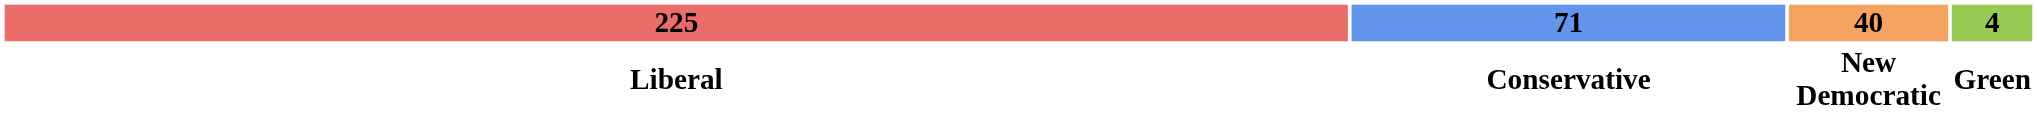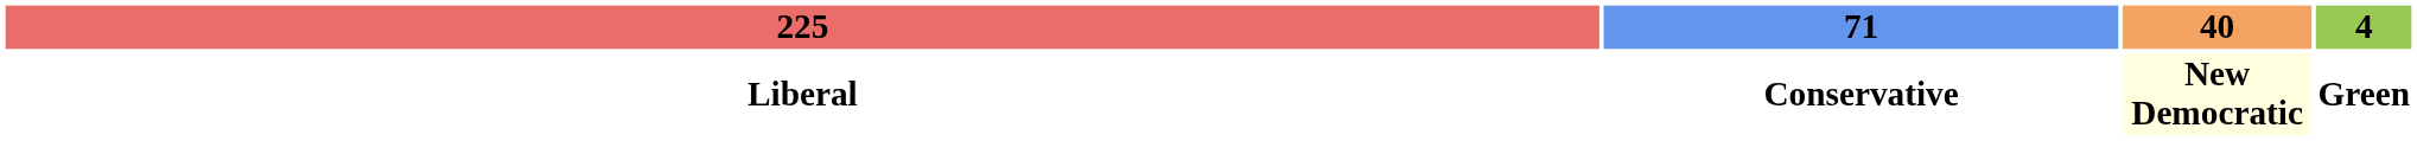Liberal | column 3: no background -> lightyellow background
